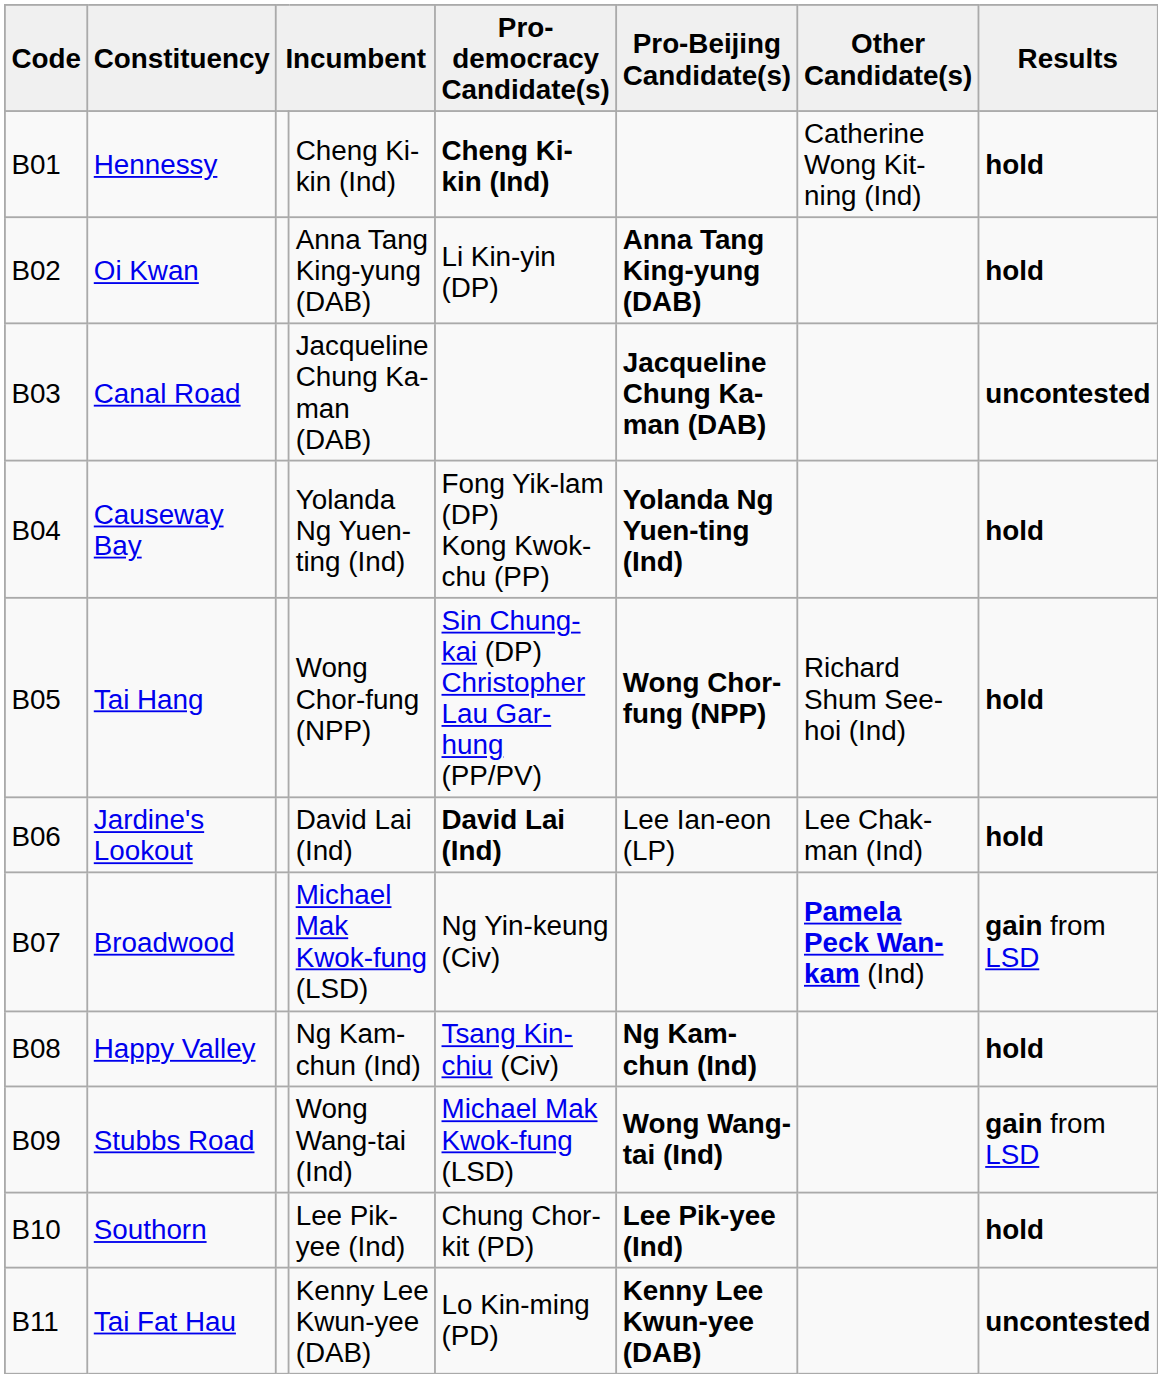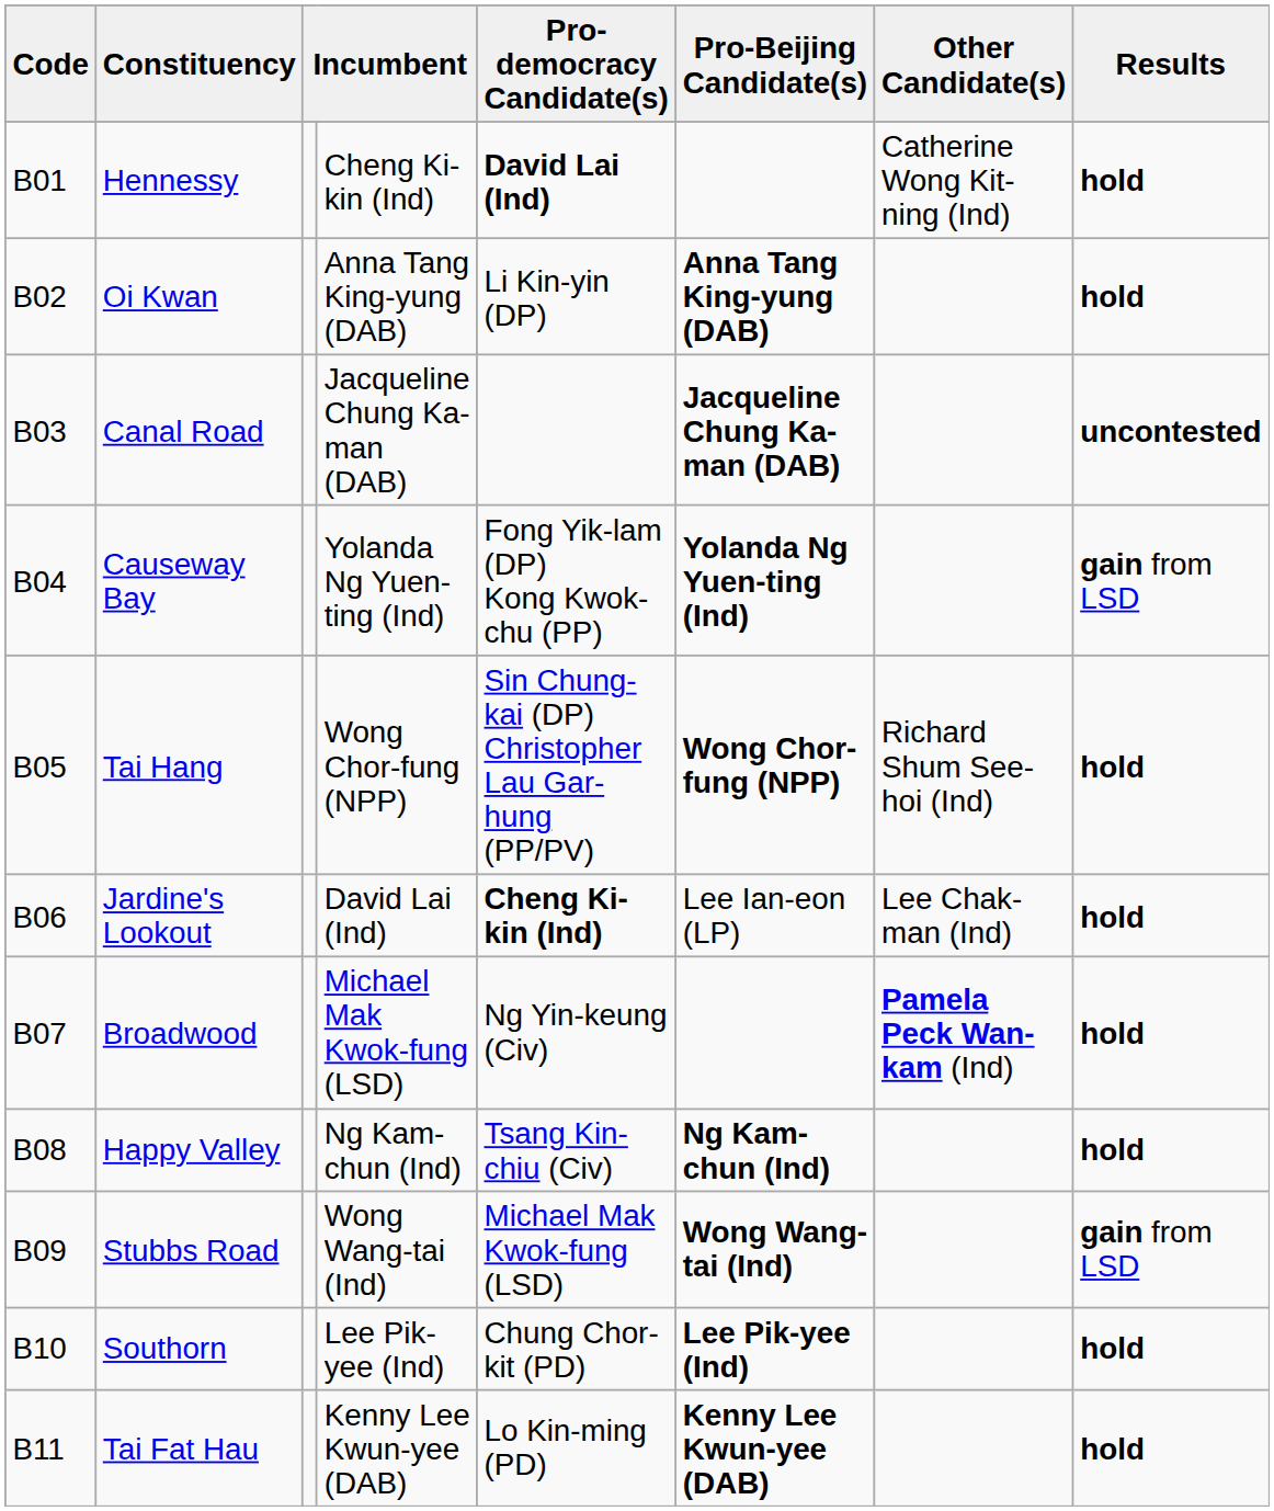Hennessy | Pro-democracy Candidate(s): Cheng Ki-kin (Ind) -> David Lai (Ind)
Causeway Bay | column 8: hold -> gain from LSD
Jardine's Lookout | Pro-democracy Candidate(s): David Lai (Ind) -> Cheng Ki-kin (Ind)
Broadwood | column 8: gain from LSD -> hold
Tai Fat Hau | column 8: uncontested -> hold
